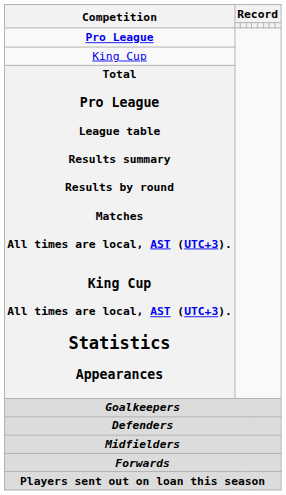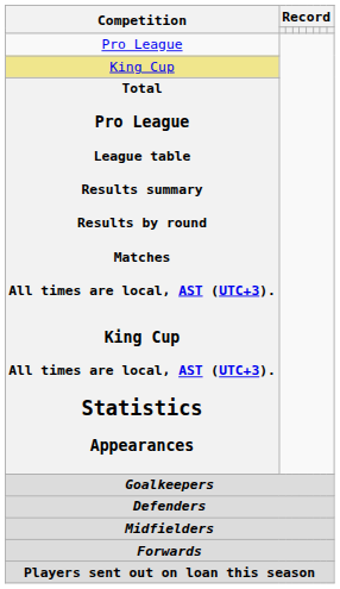Pro League | Competition: bold -> normal
King Cup | Competition: no background -> khaki background
